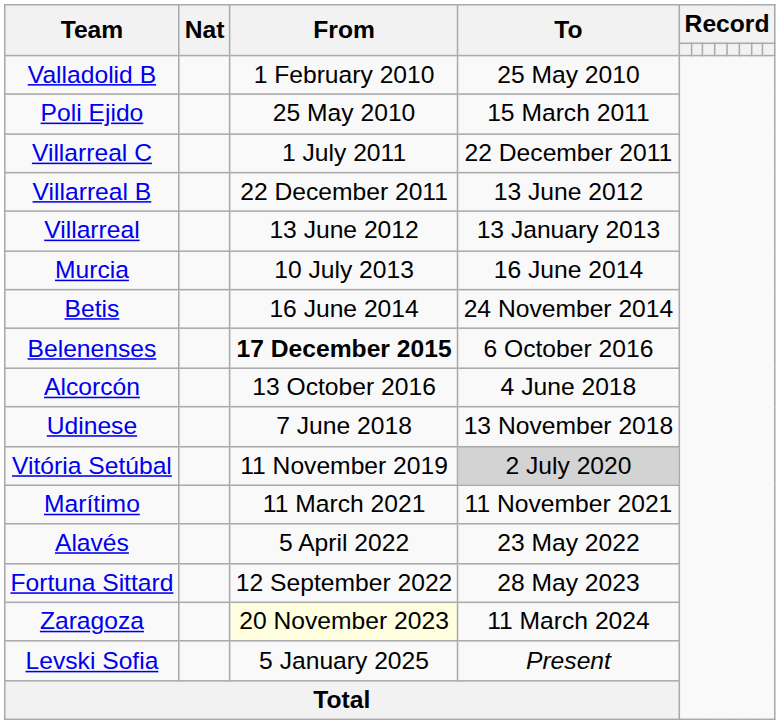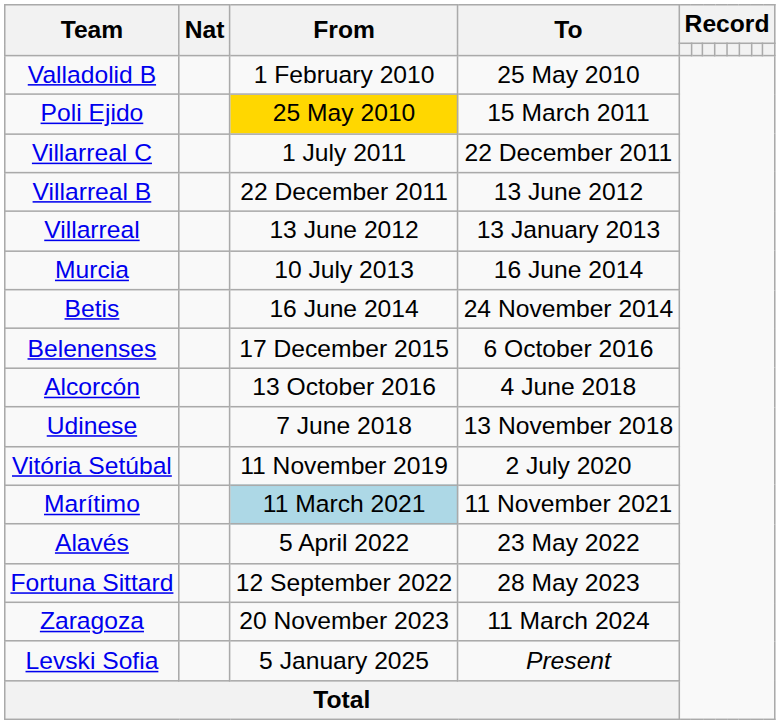Poli Ejido | From: no background -> gold background
Belenenses | From: bold -> normal
Vitória Setúbal | To: lightgrey background -> no background
Marítimo | From: no background -> lightblue background
Zaragoza | From: lightyellow background -> no background
